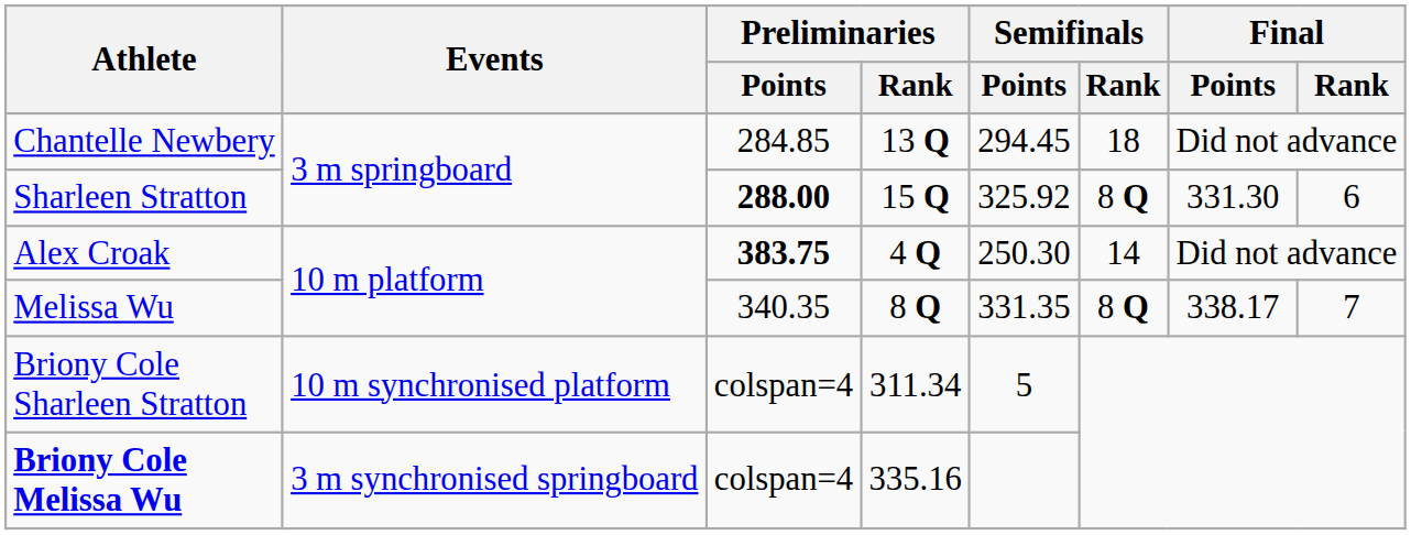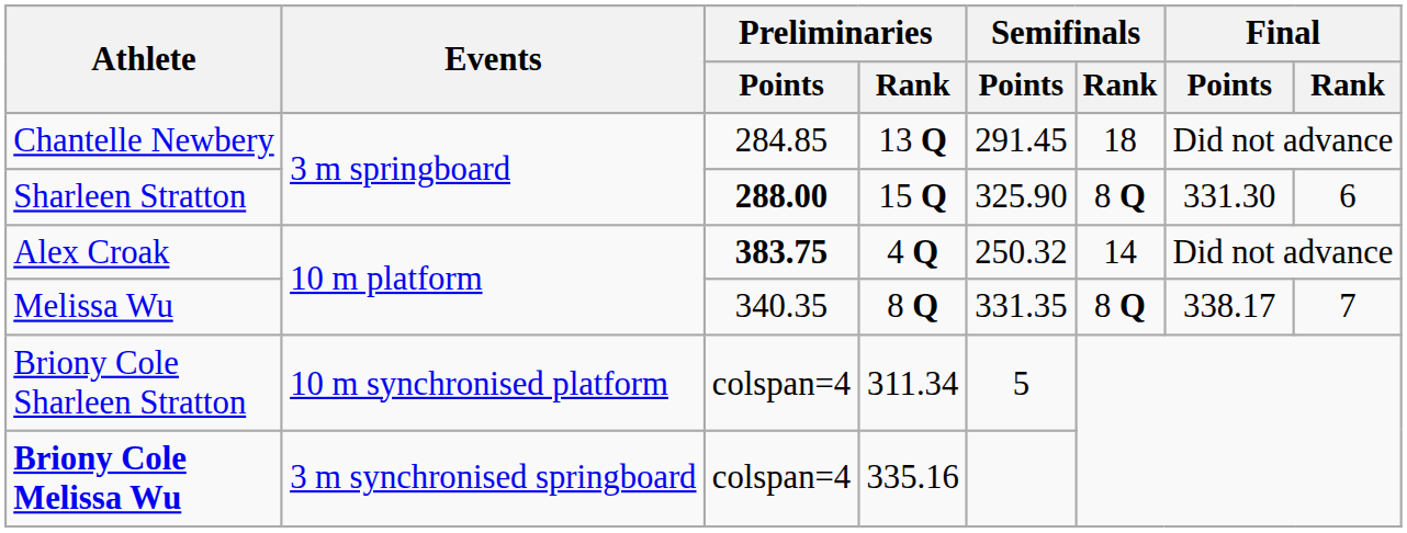Chantelle Newbery | Semifinals / Points: 294.45 -> 291.45
Sharleen Stratton | Semifinals / Points: 325.92 -> 325.90
Alex Croak | Semifinals / Points: 250.30 -> 250.32
